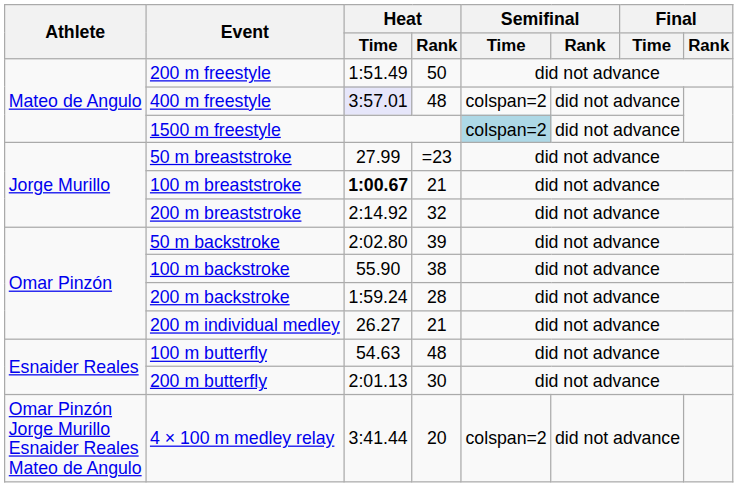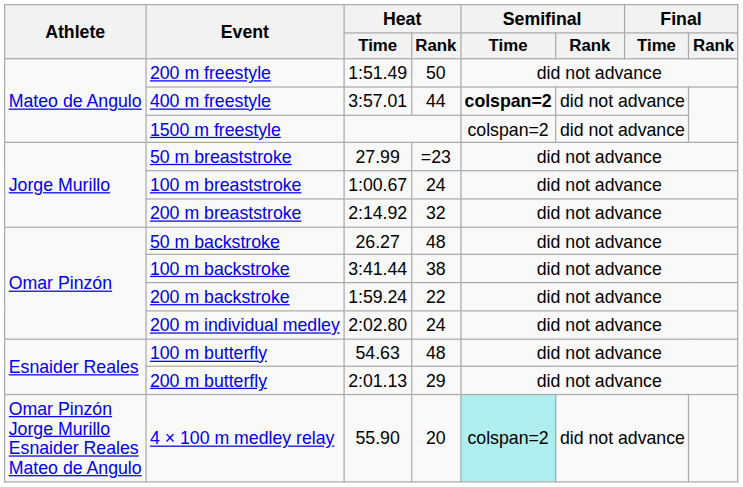400 m freestyle | Heat / Time: lavender background -> no background
400 m freestyle | Heat / Rank: 48 -> 44
400 m freestyle | Semifinal / Time: normal -> bold
1500 m freestyle | Semifinal / Time: lightblue background -> no background
100 m breaststroke | Heat / Time: bold -> normal
100 m breaststroke | Heat / Rank: 21 -> 24
50 m backstroke | Heat / Time: 2:02.80 -> 26.27
50 m backstroke | Heat / Rank: 39 -> 48
100 m backstroke | Heat / Time: 55.90 -> 3:41.44
200 m backstroke | Heat / Rank: 28 -> 22
200 m individual medley | Heat / Time: 26.27 -> 2:02.80
200 m individual medley | Heat / Rank: 21 -> 24
200 m butterfly | Heat / Rank: 30 -> 29
4 × 100 m medley relay | Heat / Time: 3:41.44 -> 55.90
4 × 100 m medley relay | Semifinal / Time: no background -> paleturquoise background
